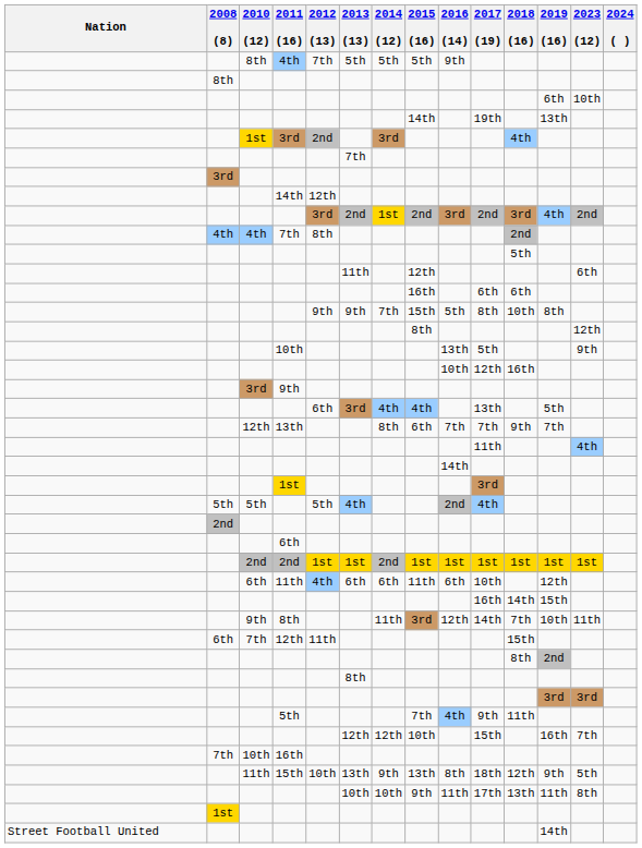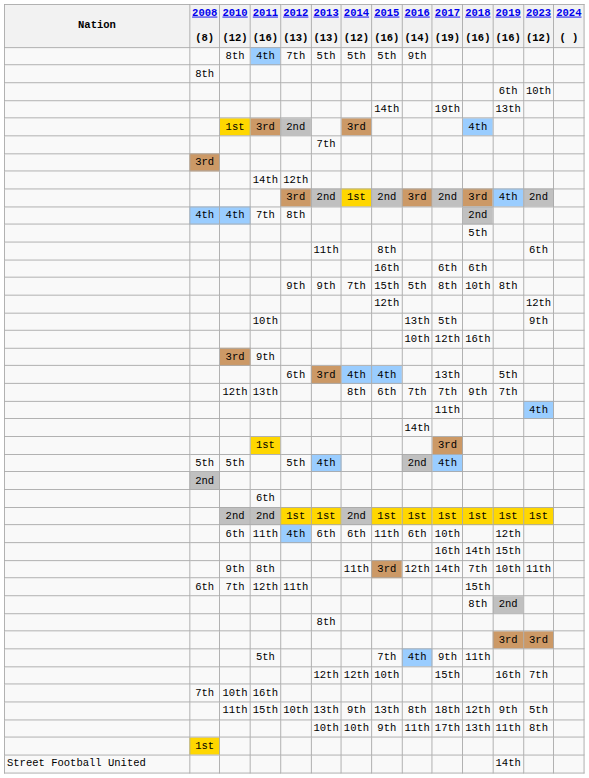row 13 | 2015 (16): 12th -> 8th
row 16 | 2015 (16): 8th -> 12th
